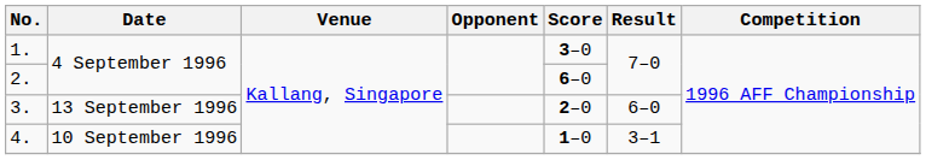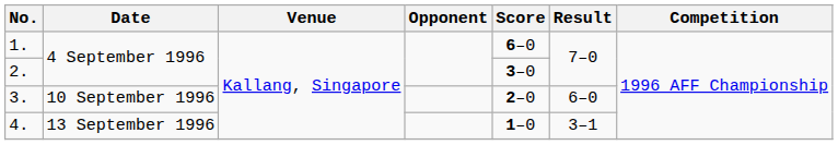1. | Score: 3–0 -> 6–0
2. | Score: 6–0 -> 3–0
3. | Date: 13 September 1996 -> 10 September 1996
4. | Date: 10 September 1996 -> 13 September 1996
